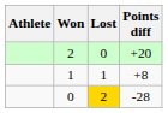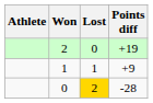row 2 | Points diff: +20 -> +19
row 3 | Points diff: +8 -> +9
